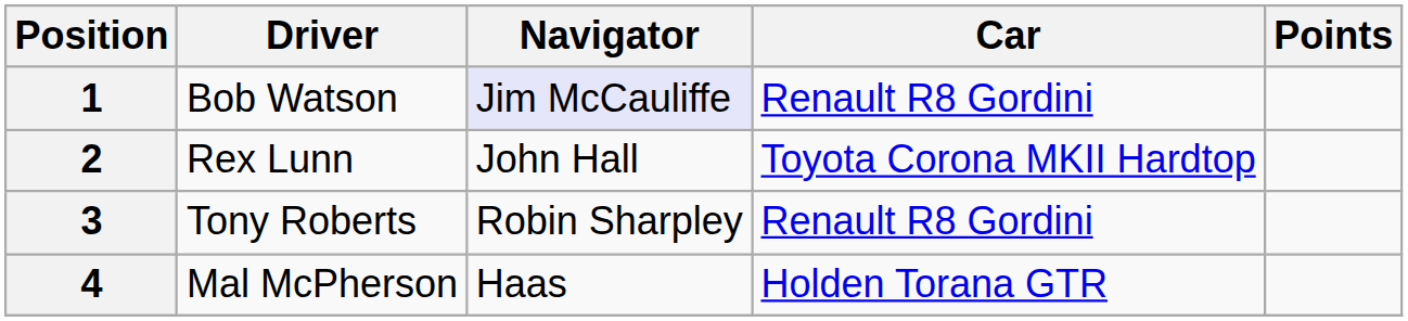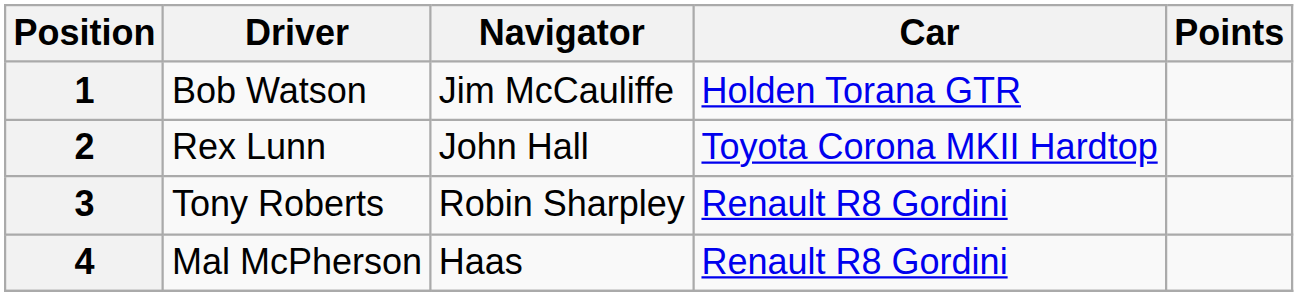1 | Navigator: lavender background -> no background
1 | Car: Renault R8 Gordini -> Holden Torana GTR
4 | Car: Holden Torana GTR -> Renault R8 Gordini
